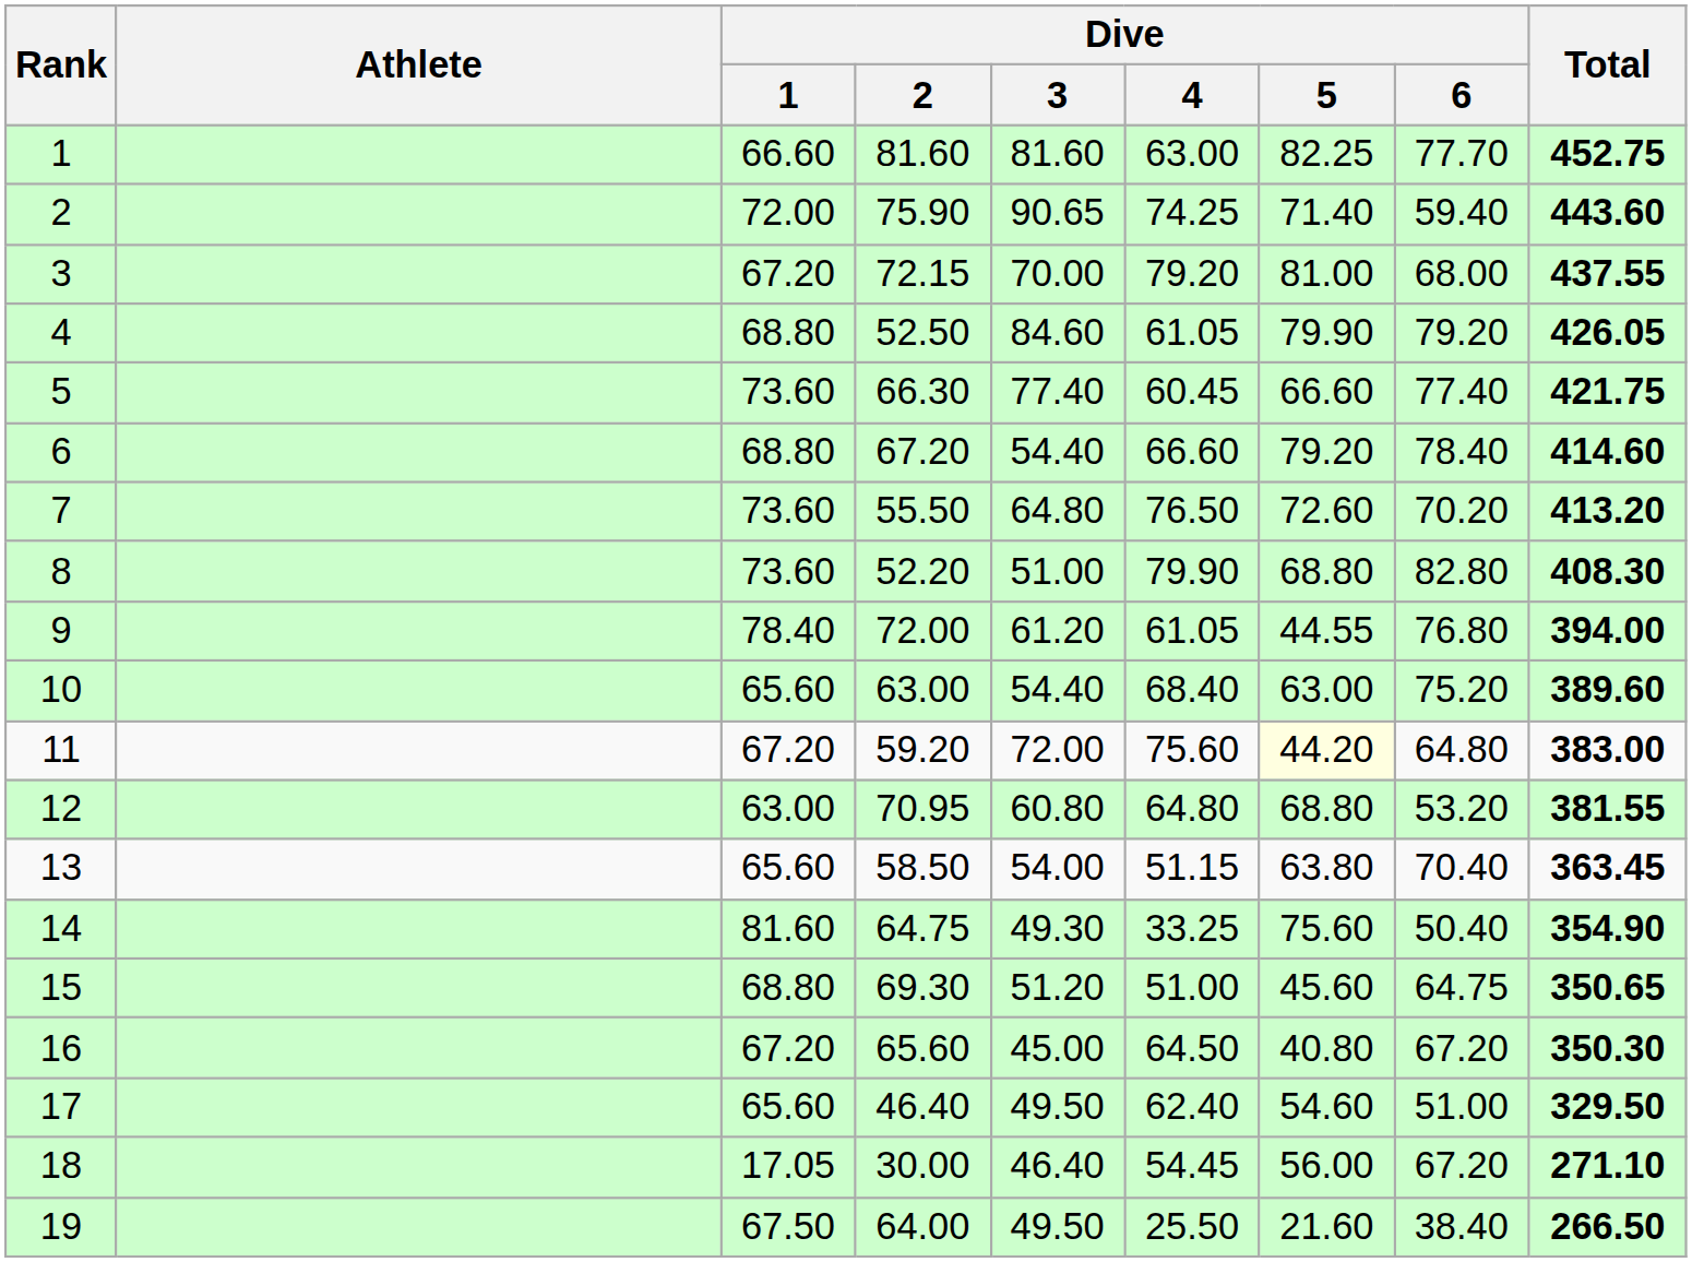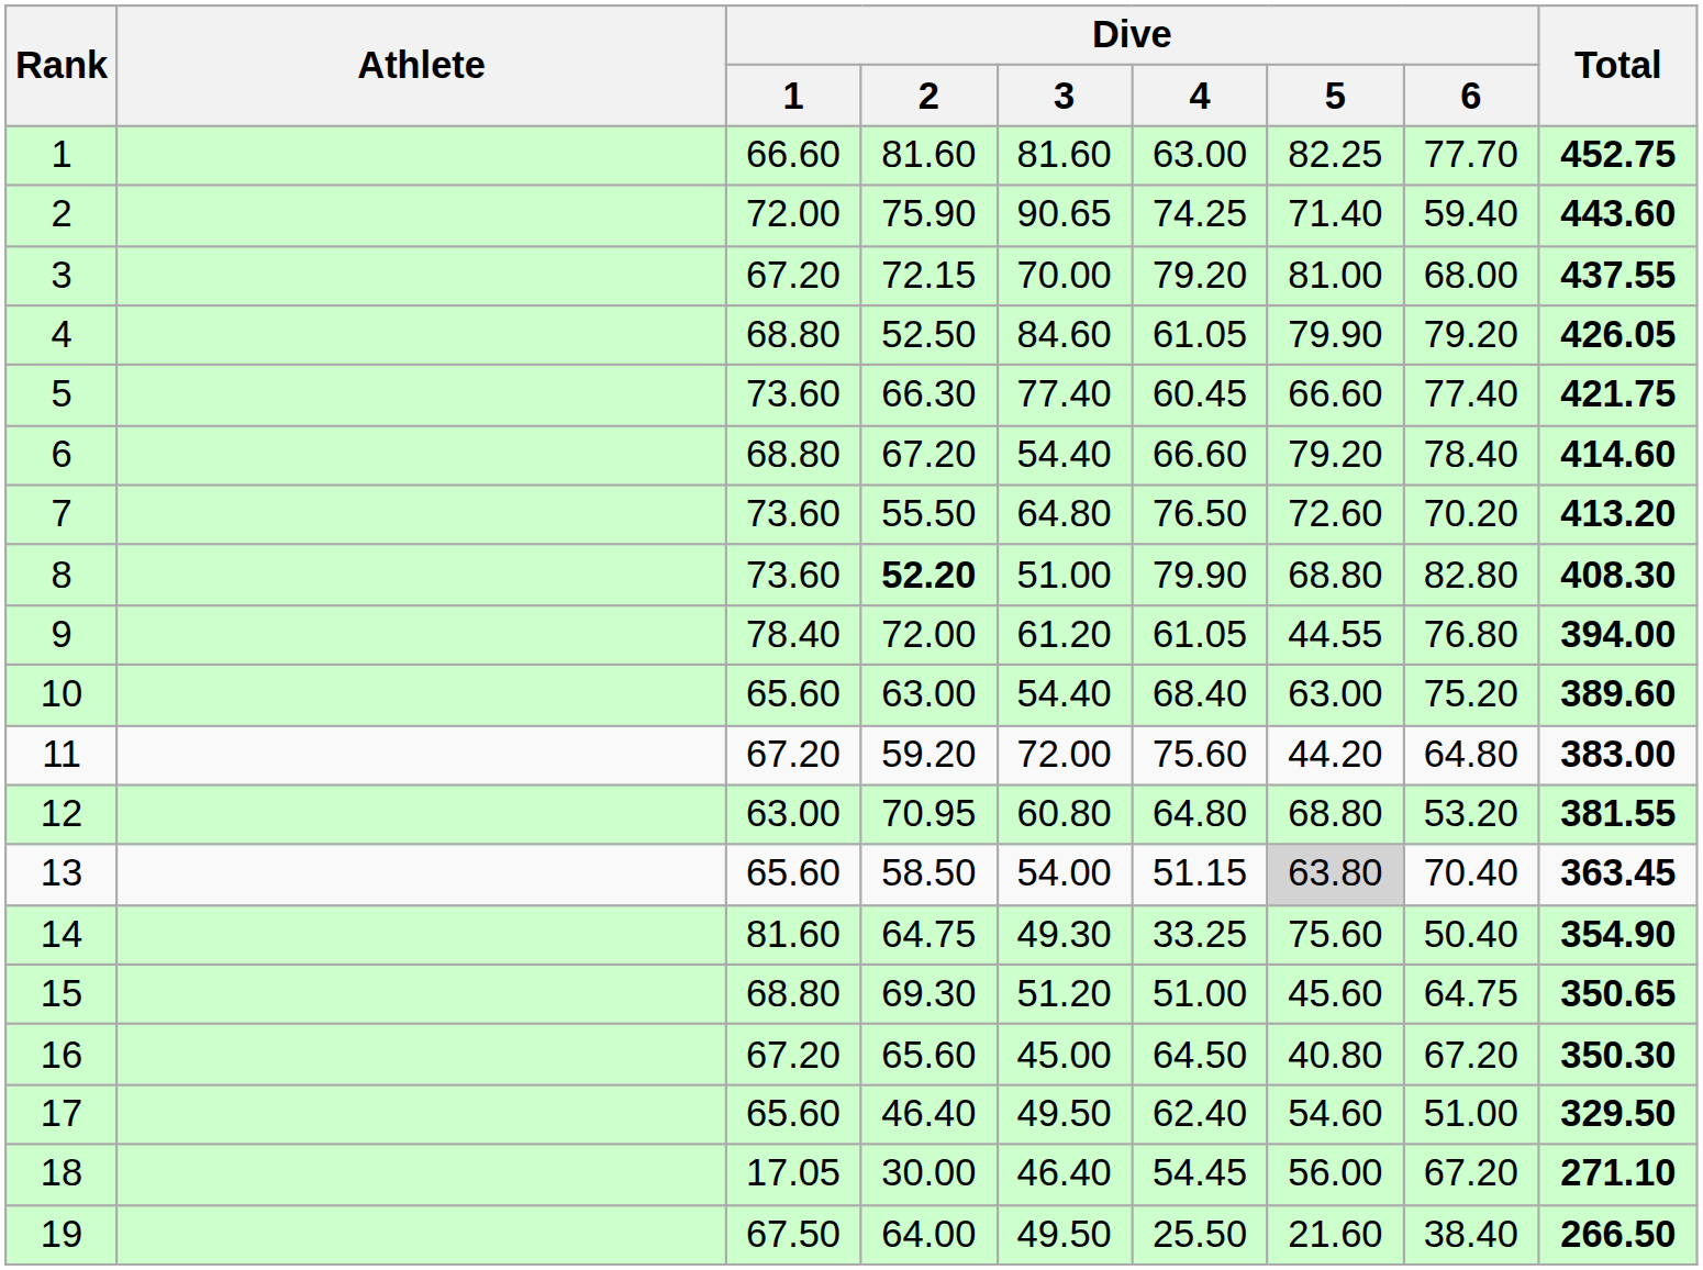8 | Dive / 2: normal -> bold
11 | Dive / 5: lightyellow background -> no background
13 | Dive / 5: no background -> lightgrey background
